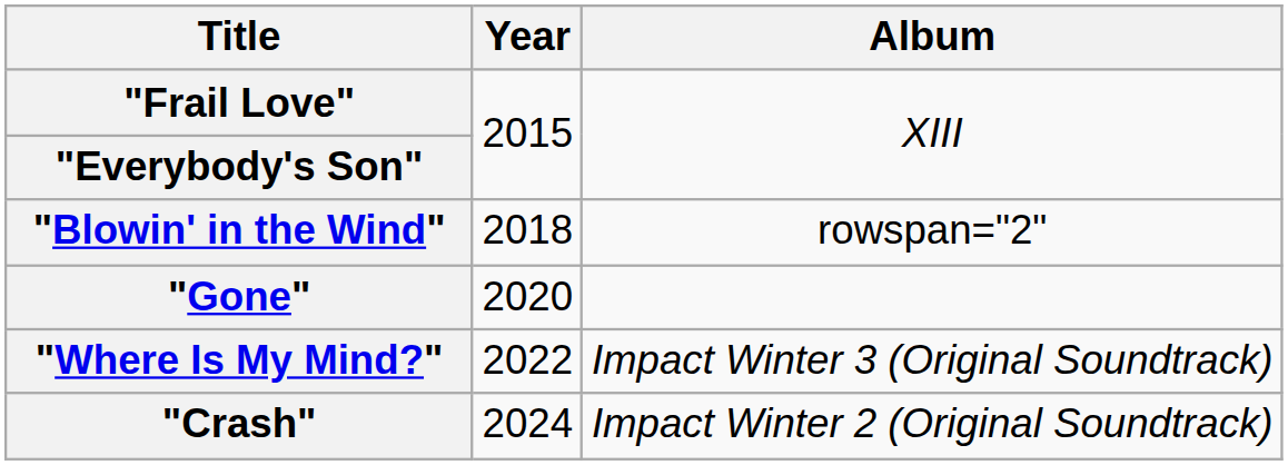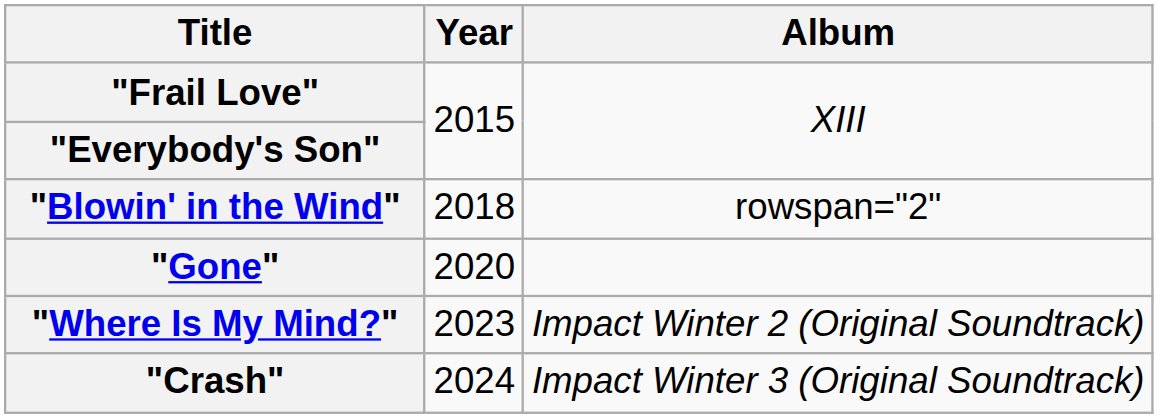"Where Is My Mind?" | Year: 2022 -> 2023
"Where Is My Mind?" | Album: Impact Winter 3 (Original Soundtrack) -> Impact Winter 2 (Original Soundtrack)
"Crash" | Album: Impact Winter 2 (Original Soundtrack) -> Impact Winter 3 (Original Soundtrack)
